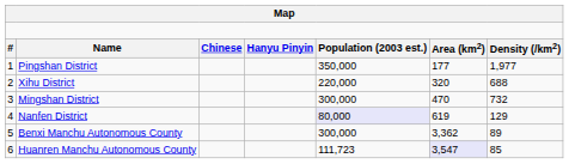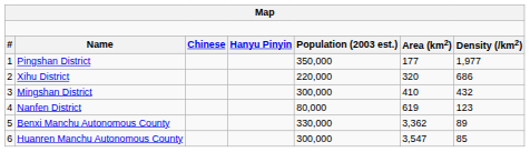Xihu District | column 7: 688 -> 686
Mingshan District | column 6: 470 -> 410
Mingshan District | column 7: 732 -> 432
Nanfen District | column 5: lavender background -> no background
Nanfen District | column 7: 129 -> 123
Benxi Manchu Autonomous County | column 5: 300,000 -> 330,000
Huanren Manchu Autonomous County | column 5: 111,723 -> 300,000
Huanren Manchu Autonomous County | column 6: lavender background -> no background
